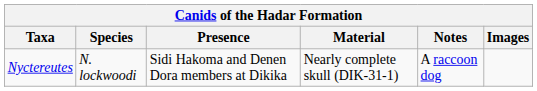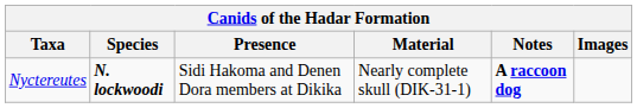Nyctereutes | Species: normal -> bold
Nyctereutes | Notes: normal -> bold
